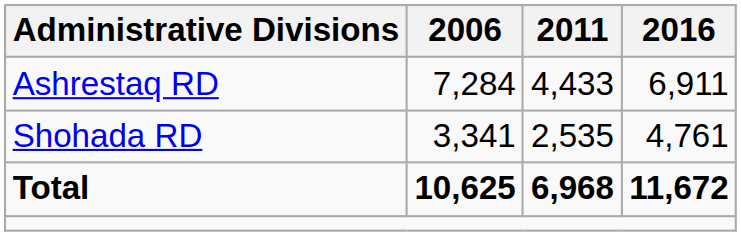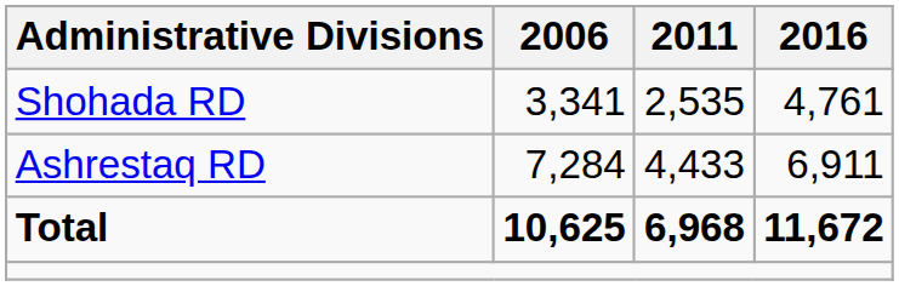rows swapped: Ashrestaq RD <-> Shohada RD
